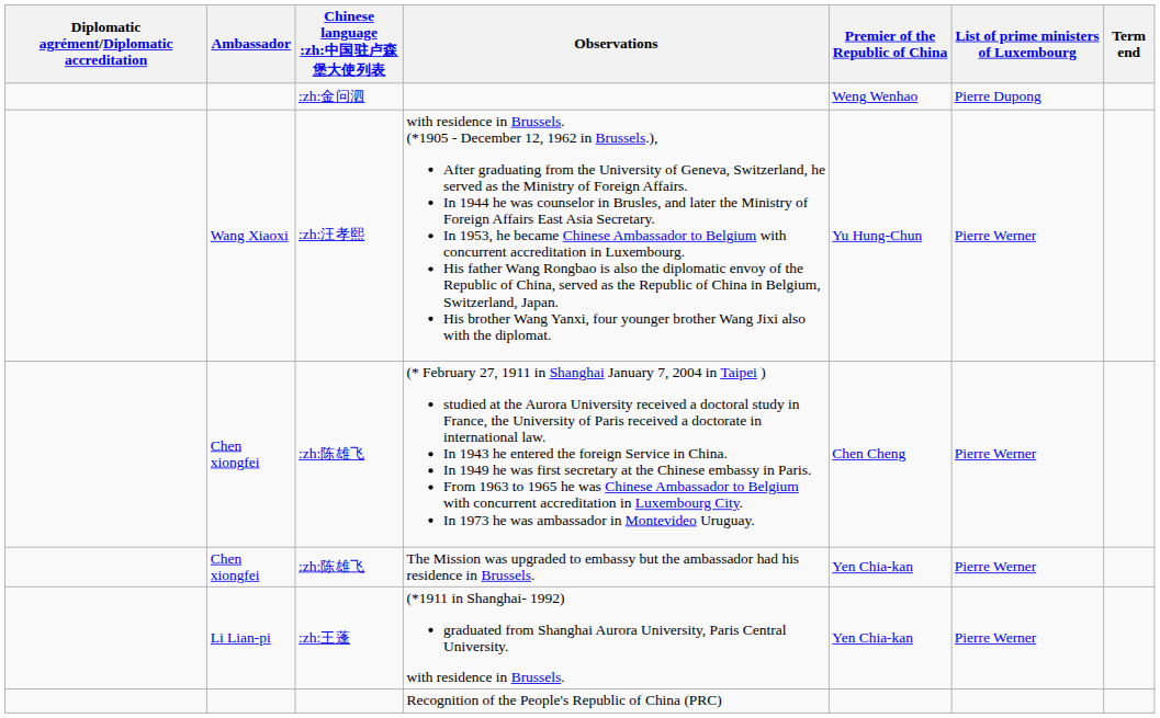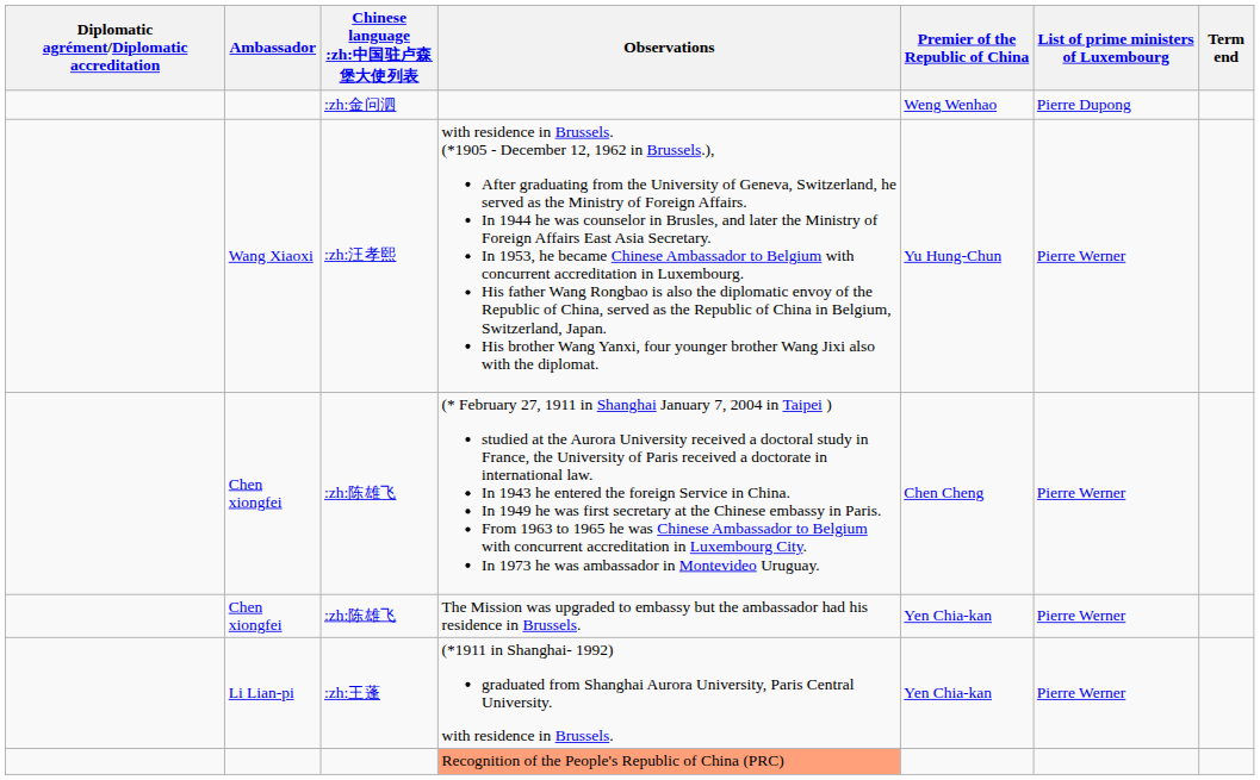Recognition of the People's Republic of China (PRC) | Observations: no background -> lightsalmon background
